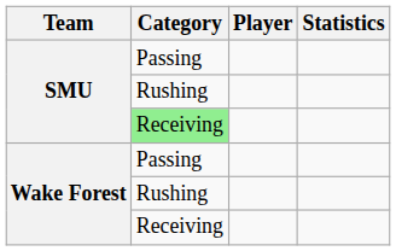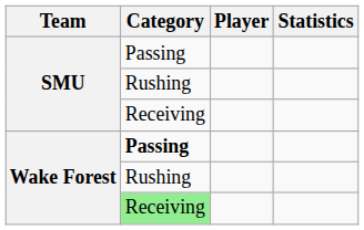SMU / Receiving | Category: lightgreen background -> no background
Wake Forest / Passing | Category: normal -> bold
Wake Forest / Receiving | Category: no background -> lightgreen background
